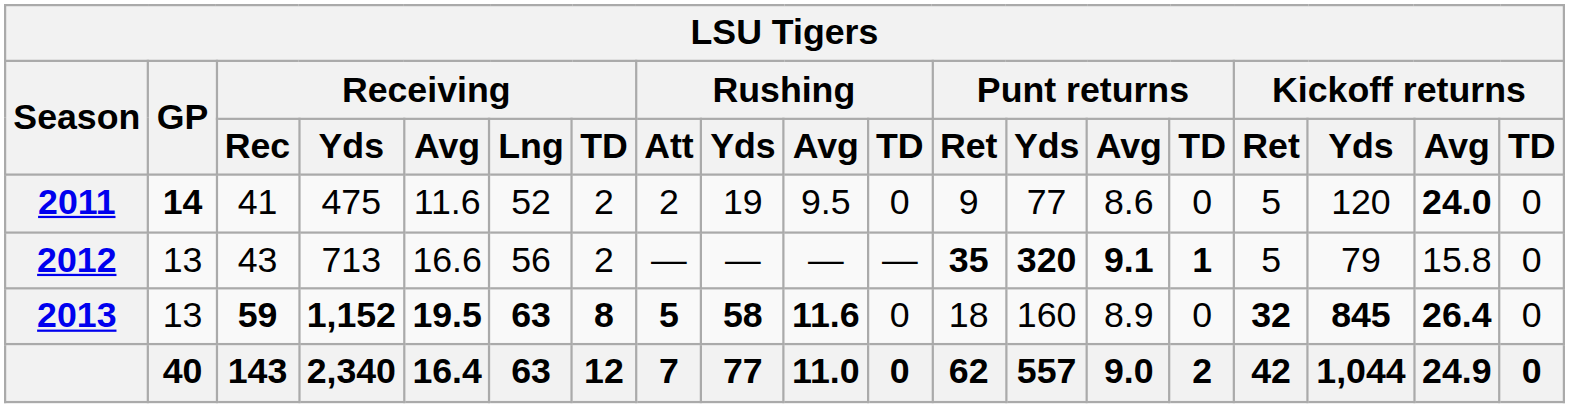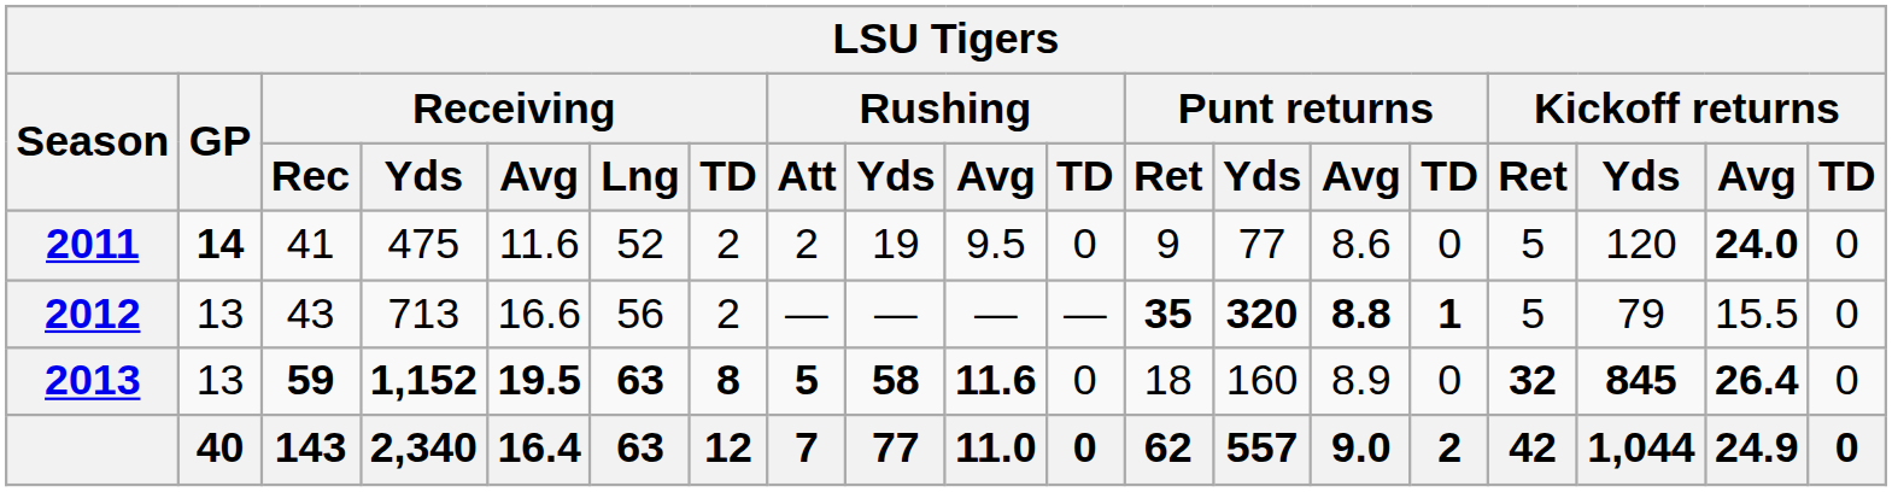2012 | Punt returns / Avg: 9.1 -> 8.8
2012 | Kickoff returns / Avg: 15.8 -> 15.5
